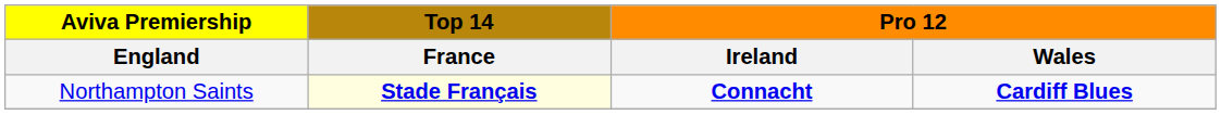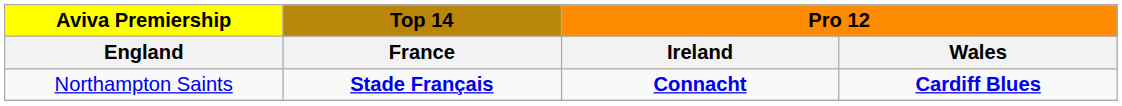Northampton Saints | Top 14 / France: lightyellow background -> no background
